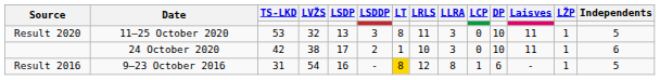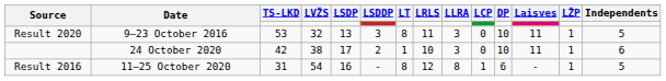Result 2020 | Date: 11–25 October 2020 -> 9–23 October 2016
Result 2016 | Date: 9–23 October 2016 -> 11–25 October 2020
Result 2016 | LT: gold background -> no background
